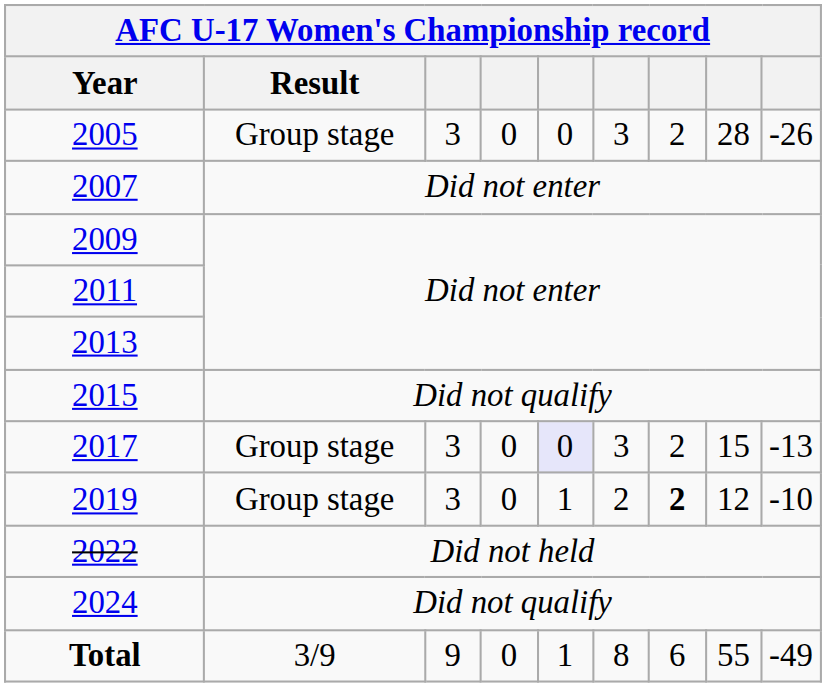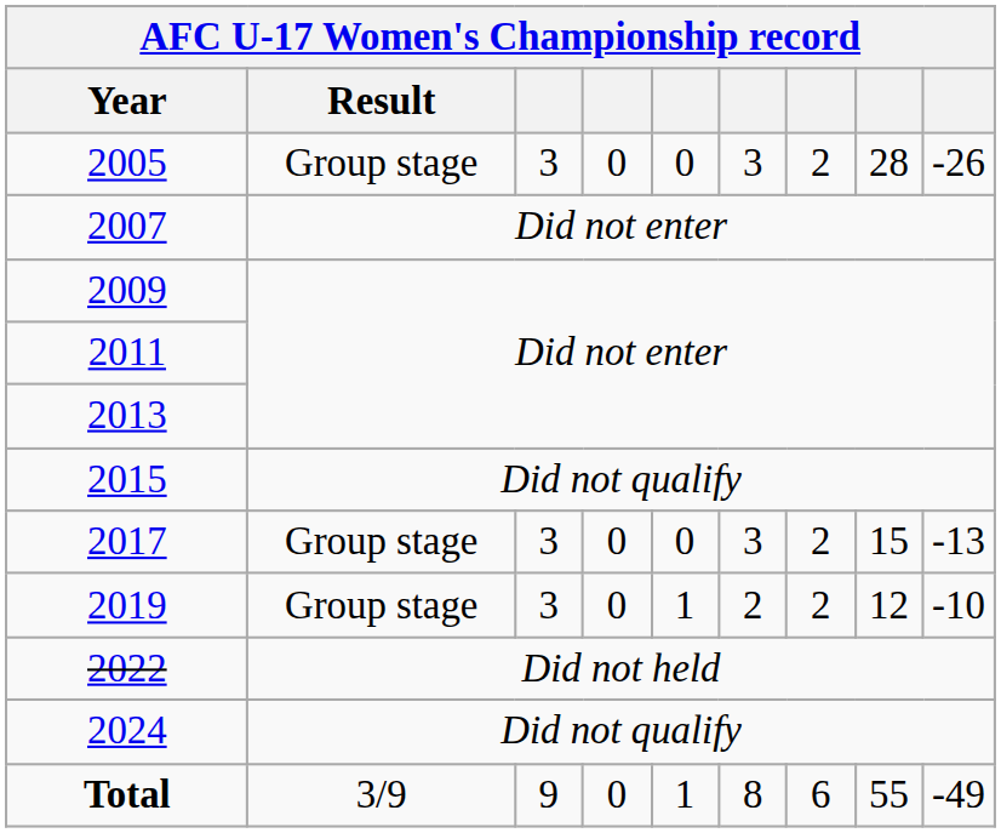2017 | column 5: lavender background -> no background
2019 | column 7: bold -> normal
